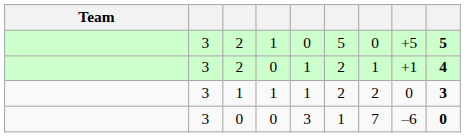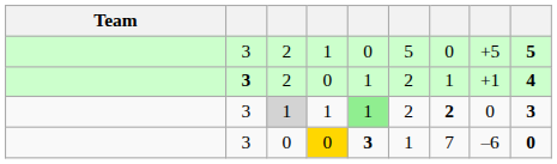row 3 | column 2: normal -> bold
row 4 | column 3: no background -> lightgrey background
row 4 | column 5: no background -> lightgreen background
row 4 | column 7: normal -> bold
row 5 | column 4: no background -> gold background
row 5 | column 5: normal -> bold
